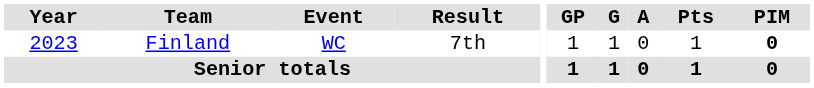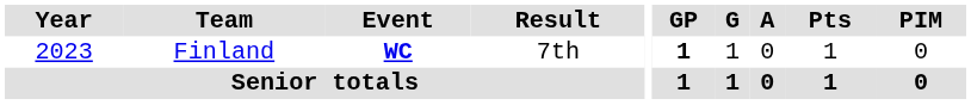Finland | Event: normal -> bold
Finland | GP: normal -> bold
Finland | PIM: bold -> normal
